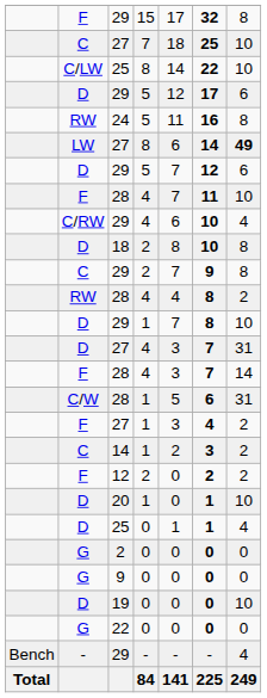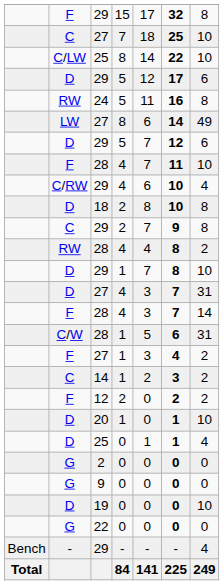LW / 27 | column 7: bold -> normal
